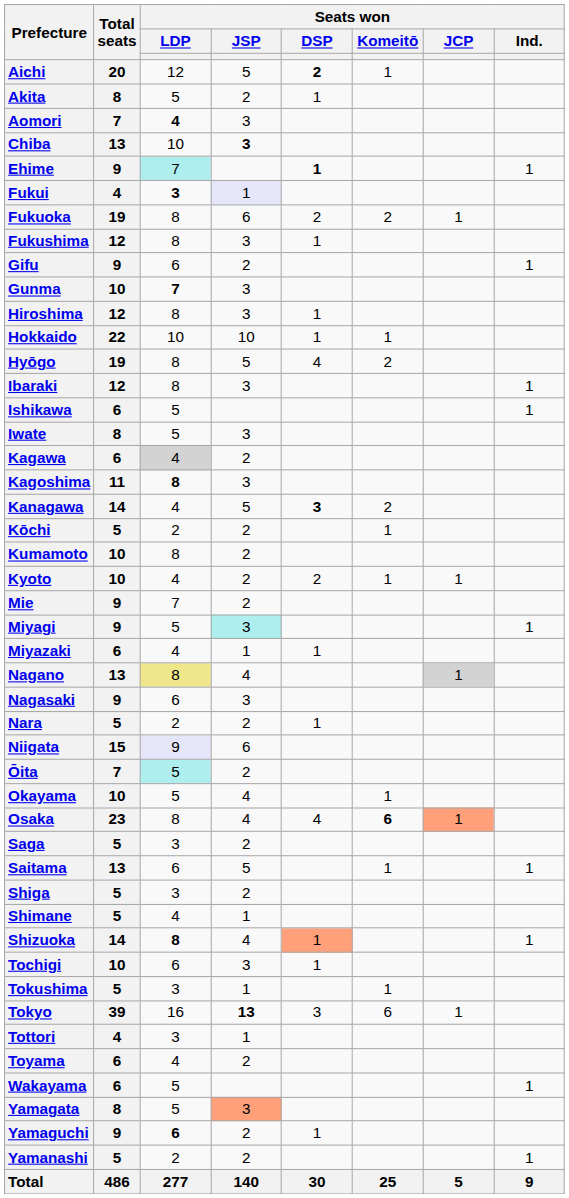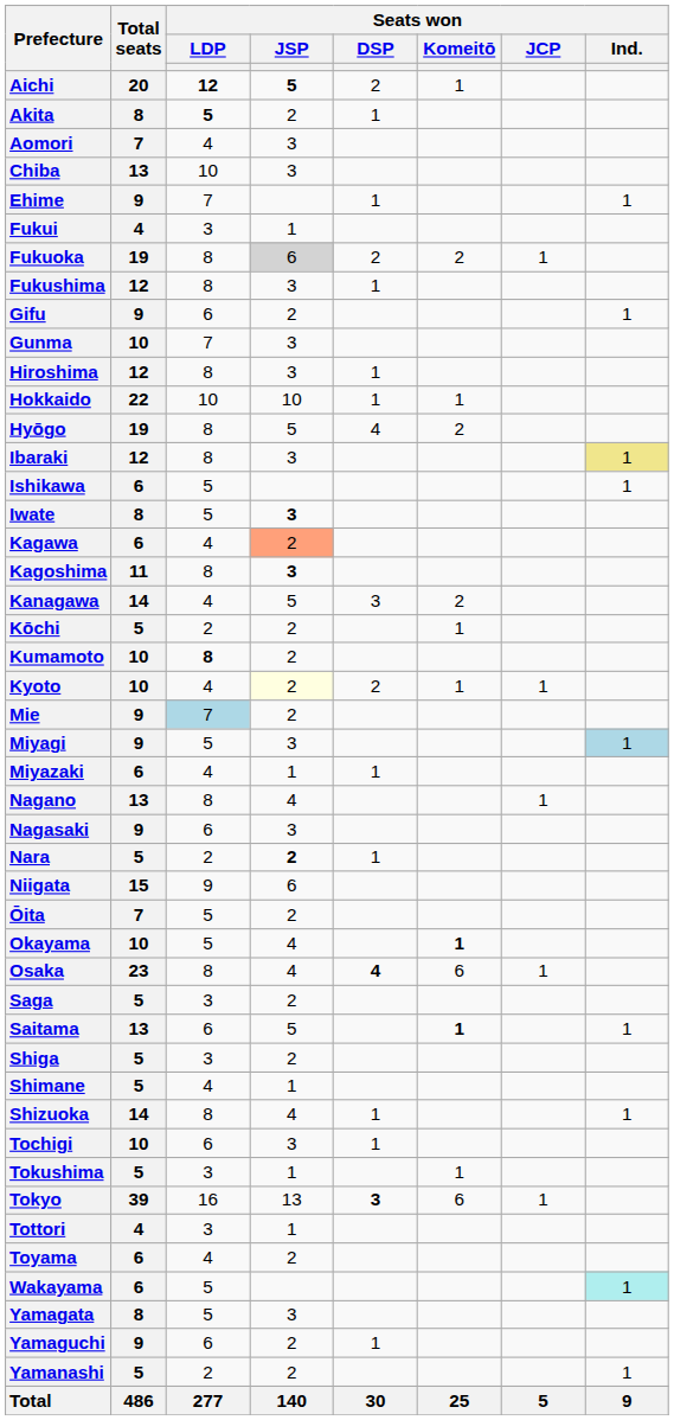Aichi | Seats won / LDP: normal -> bold
Aichi | Seats won / JSP: normal -> bold
Aichi | Seats won / DSP: bold -> normal
Akita | Seats won / LDP: normal -> bold
Aomori | Seats won / LDP: bold -> normal
Chiba | Seats won / JSP: bold -> normal
Ehime | Seats won / LDP: paleturquoise background -> no background
Ehime | Seats won / DSP: bold -> normal
Fukui | Seats won / LDP: bold -> normal
Fukui | Seats won / JSP: lavender background -> no background
Fukuoka | Seats won / JSP: no background -> lightgrey background
Gunma | Seats won / LDP: bold -> normal
Ibaraki | Seats won / Ind.: no background -> khaki background
Iwate | Seats won / JSP: normal -> bold
Kagawa | Seats won / LDP: lightgrey background -> no background
Kagawa | Seats won / JSP: no background -> lightsalmon background
Kagoshima | Seats won / LDP: bold -> normal
Kagoshima | Seats won / JSP: normal -> bold
Kanagawa | Seats won / DSP: bold -> normal
Kumamoto | Seats won / LDP: normal -> bold
Kyoto | Seats won / JSP: no background -> lightyellow background
Mie | Seats won / LDP: no background -> lightblue background
Miyagi | Seats won / JSP: paleturquoise background -> no background
Miyagi | Seats won / Ind.: no background -> lightblue background
Nagano | Seats won / LDP: khaki background -> no background
Nagano | Seats won / JCP: lightgrey background -> no background
Nara | Seats won / JSP: normal -> bold
Niigata | Seats won / LDP: lavender background -> no background
Ōita | Seats won / LDP: paleturquoise background -> no background
Okayama | Seats won / Komeitō: normal -> bold
Osaka | Seats won / DSP: normal -> bold
Osaka | Seats won / Komeitō: bold -> normal
Osaka | Seats won / JCP: lightsalmon background -> no background
Saitama | Seats won / Komeitō: normal -> bold
Shizuoka | Seats won / LDP: bold -> normal
Shizuoka | Seats won / DSP: lightsalmon background -> no background
Tokyo | Seats won / JSP: bold -> normal
Tokyo | Seats won / DSP: normal -> bold
Wakayama | Seats won / Ind.: no background -> paleturquoise background
Yamagata | Seats won / JSP: lightsalmon background -> no background
Yamaguchi | Seats won / LDP: bold -> normal
